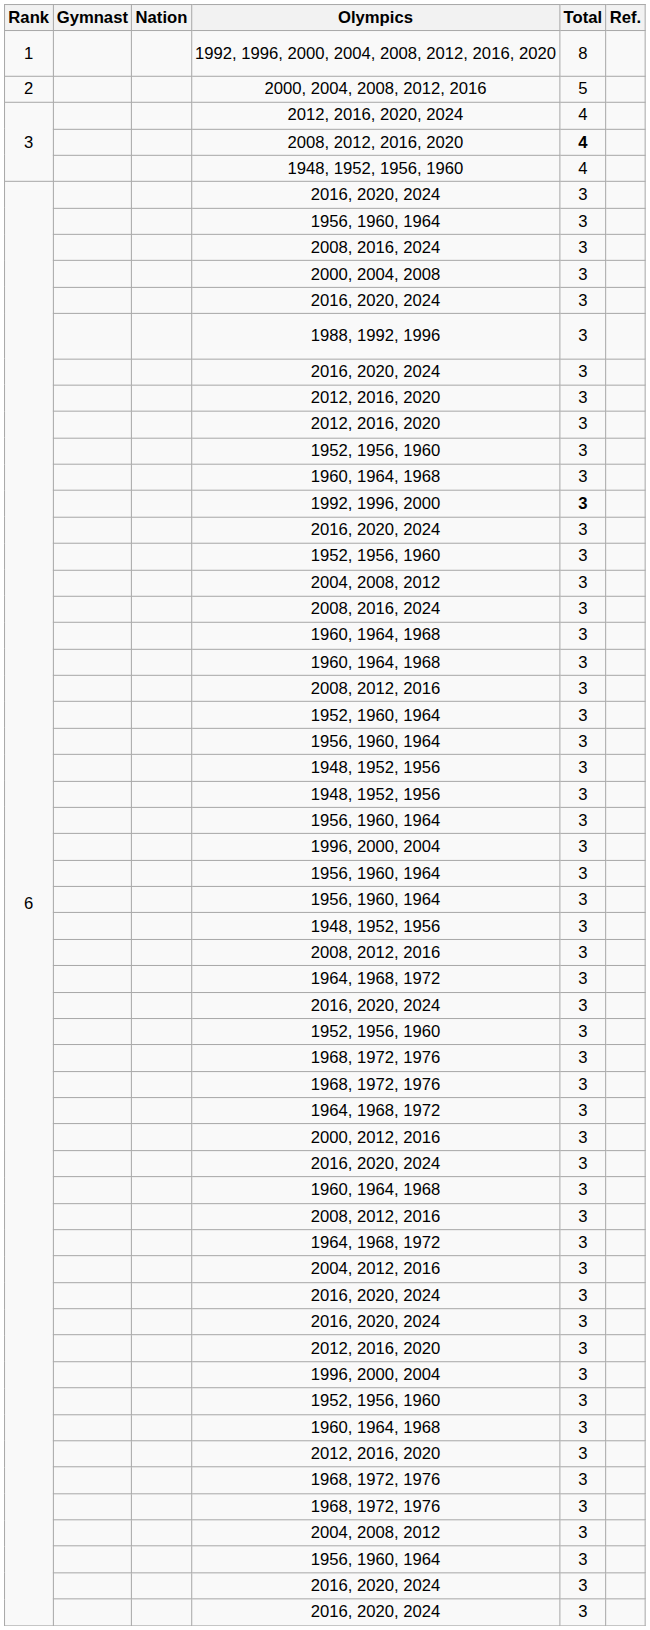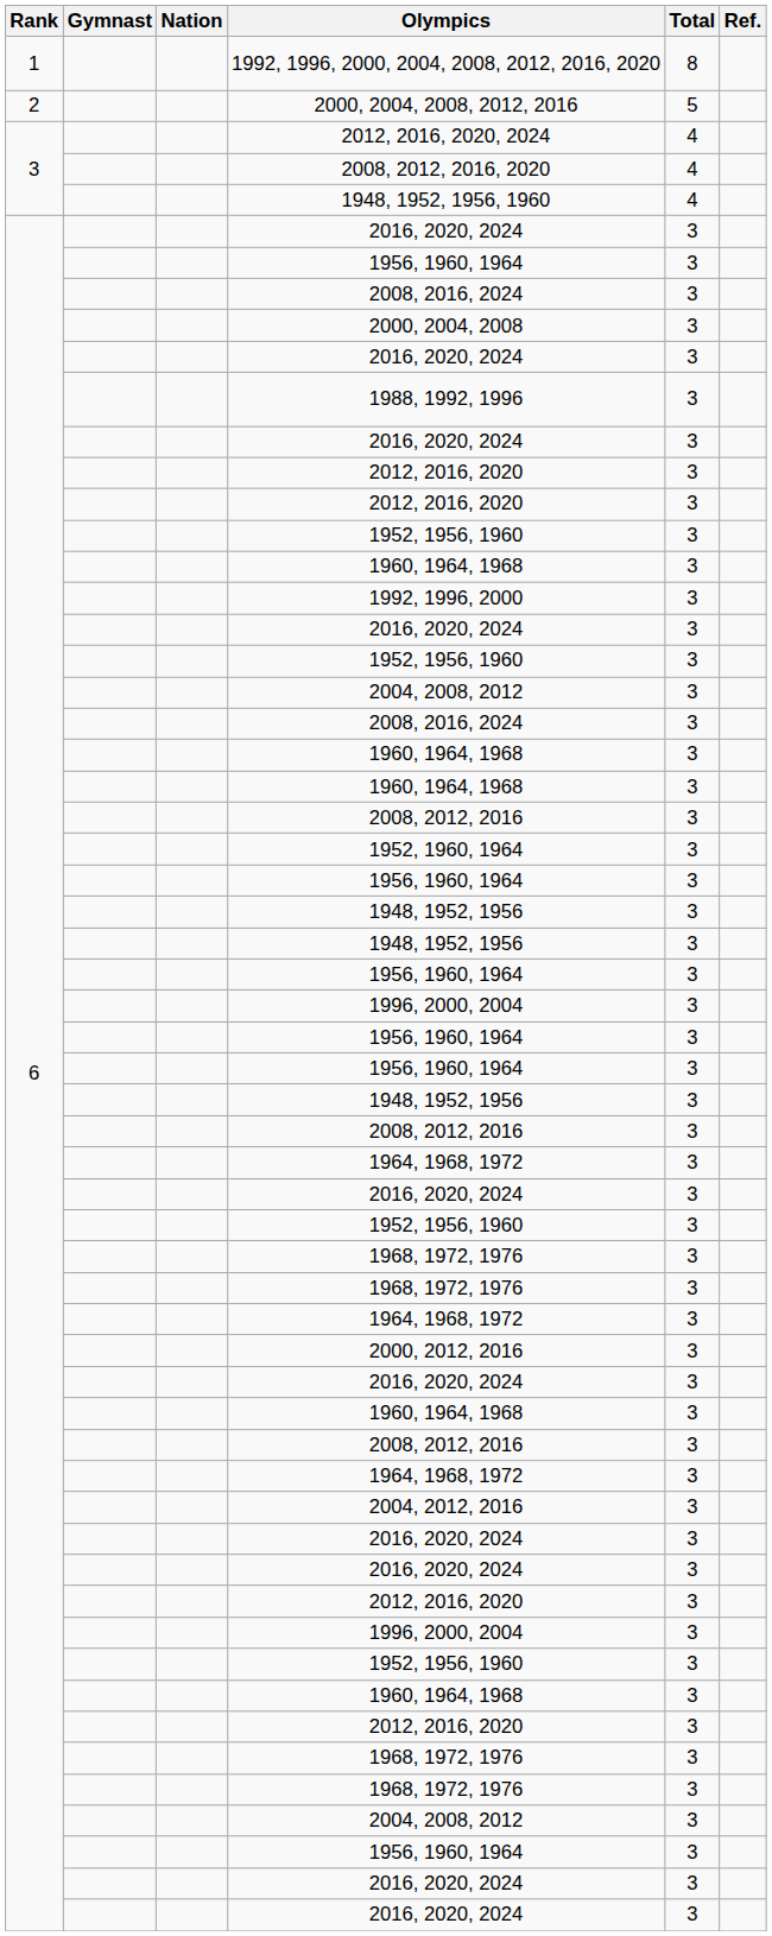2008, 2012, 2016, 2020 | Total: bold -> normal
1992, 1996, 2000 | Total: bold -> normal
